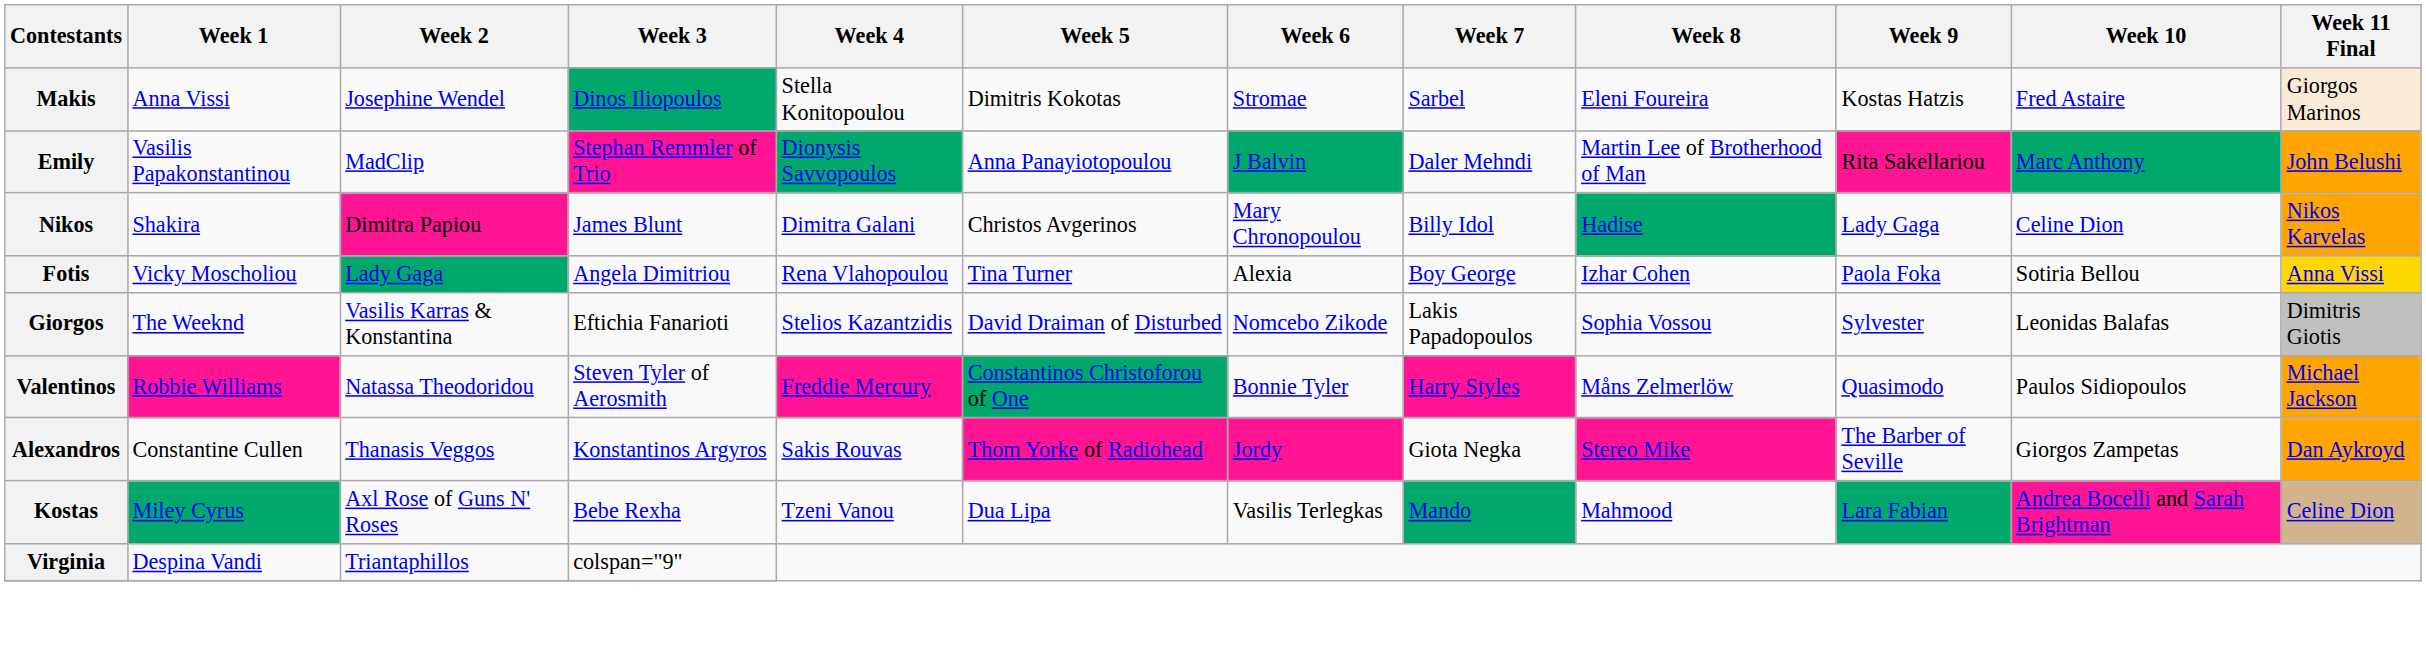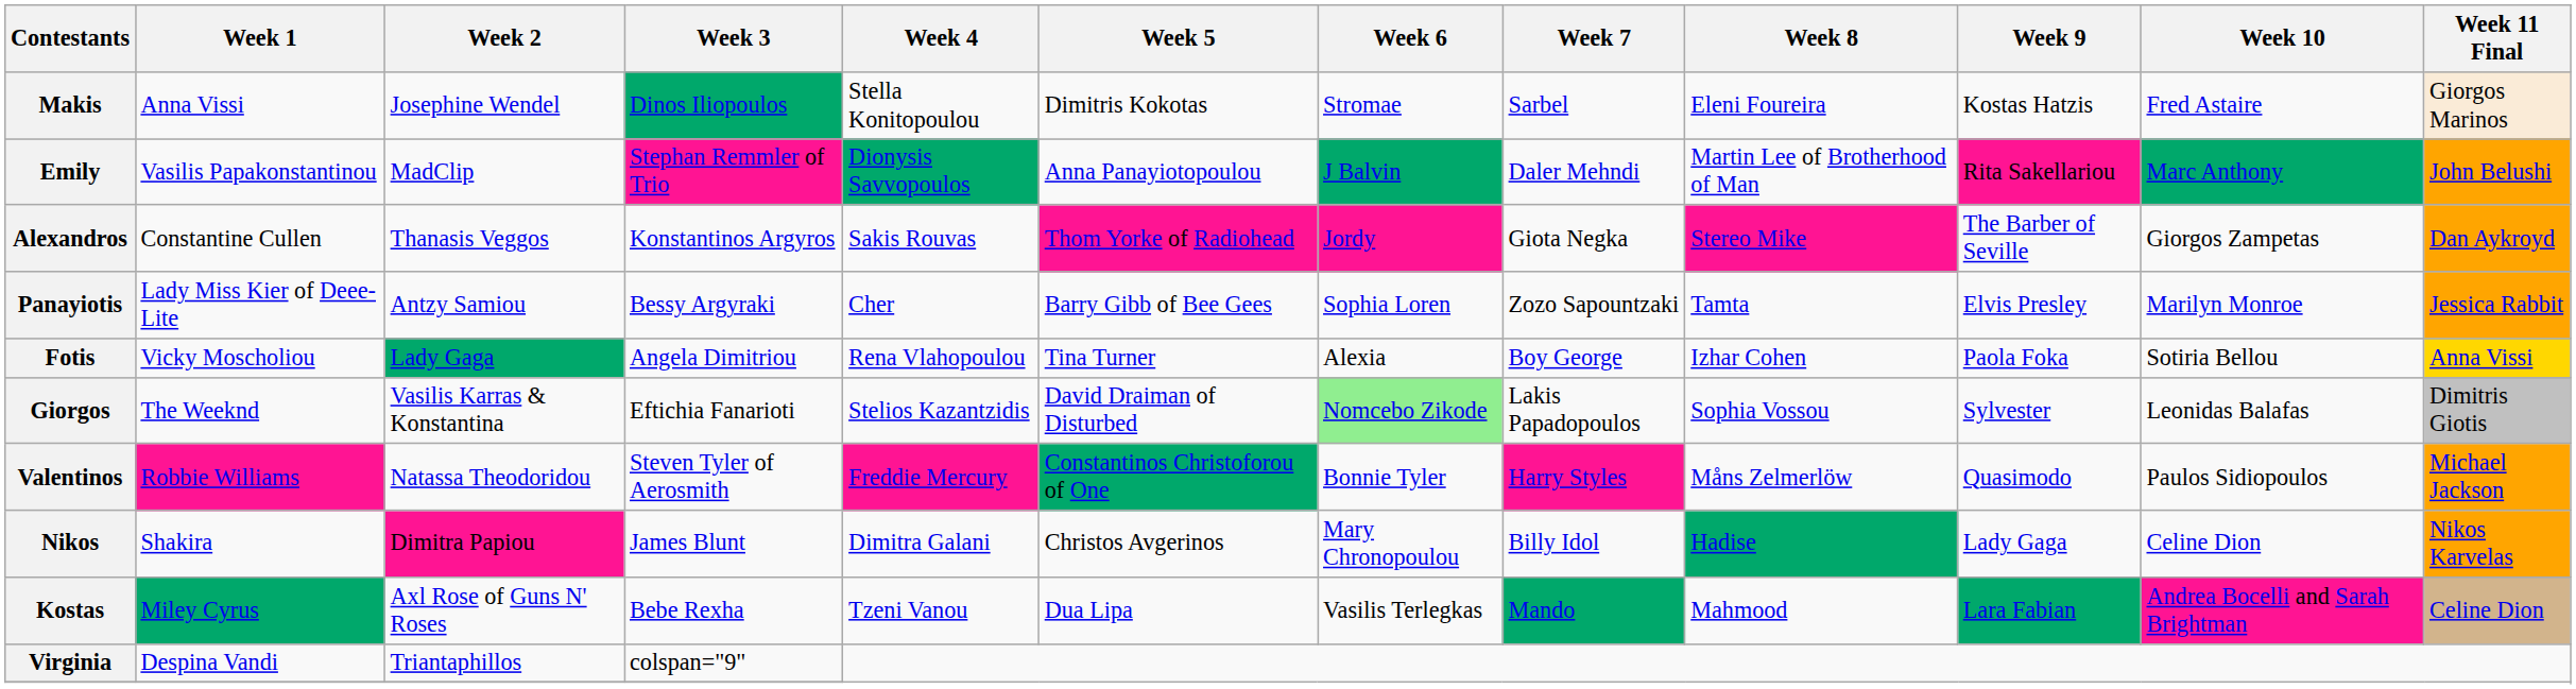rows swapped: Alexandros <-> Nikos
+ row: Panayiotis | Lady Miss Kier of Deee-Lite | Antzy Samiou | Bessy Argyraki | Cher | Barry Gibb of Bee Gees | Sophia Loren | Zozo Sapountzaki | Tamta | Elvis Presley | Marilyn Monroe | Jessica Rabbit
Giorgos | Week 6: no background -> lightgreen background
